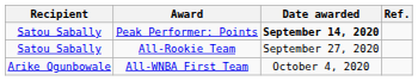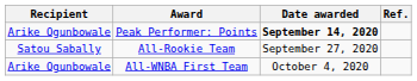Peak Performer: Points | Recipient: Satou Sabally -> Arike Ogunbowale
